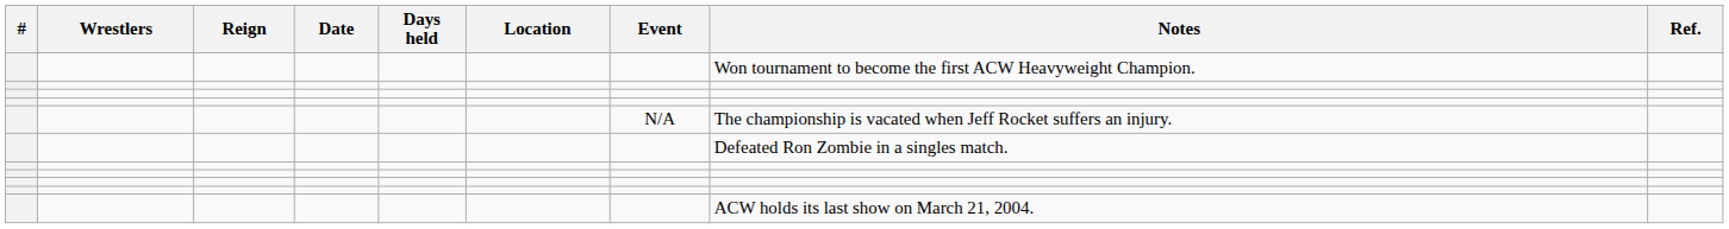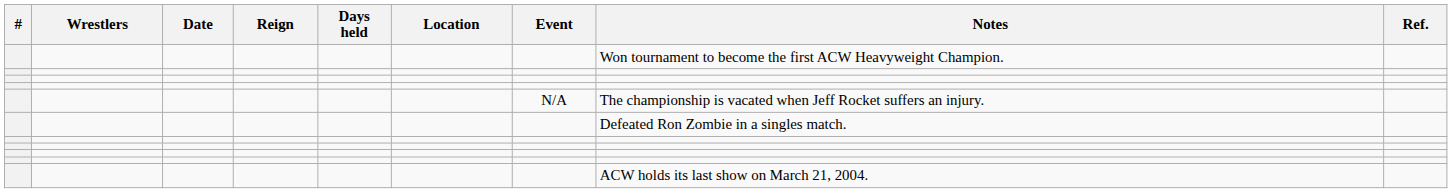columns swapped: Reign <-> Date
